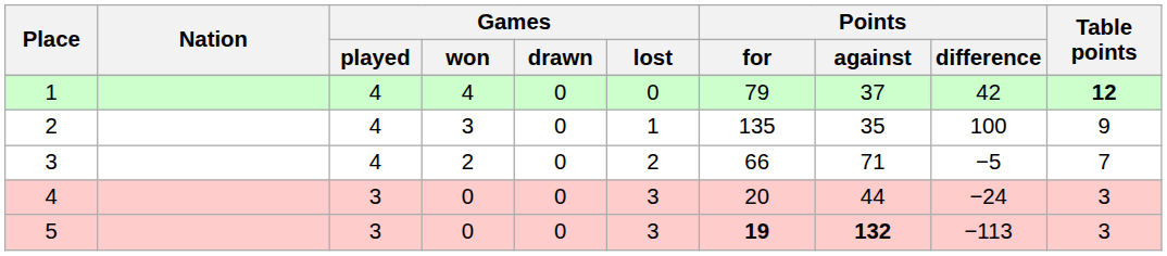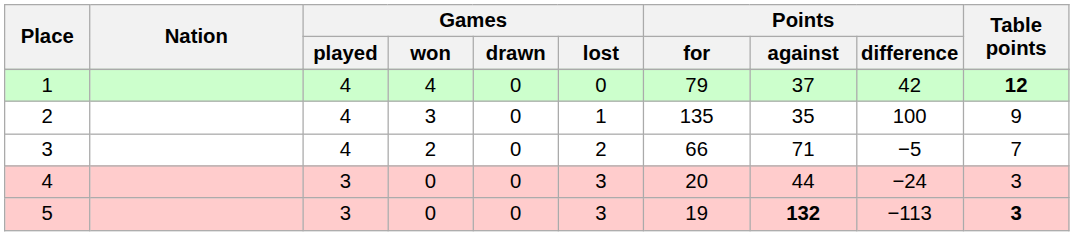5 | Points / for: bold -> normal
5 | Table points: normal -> bold
